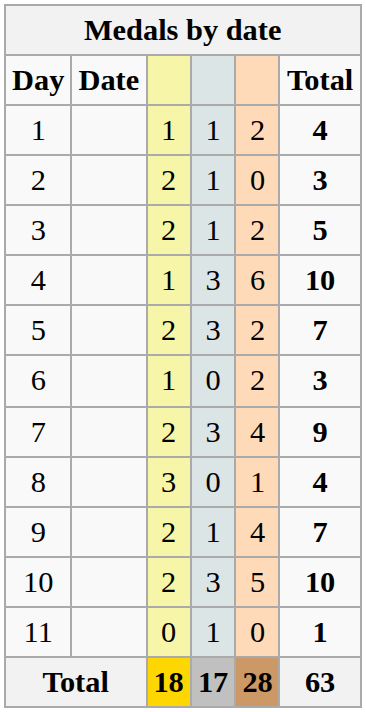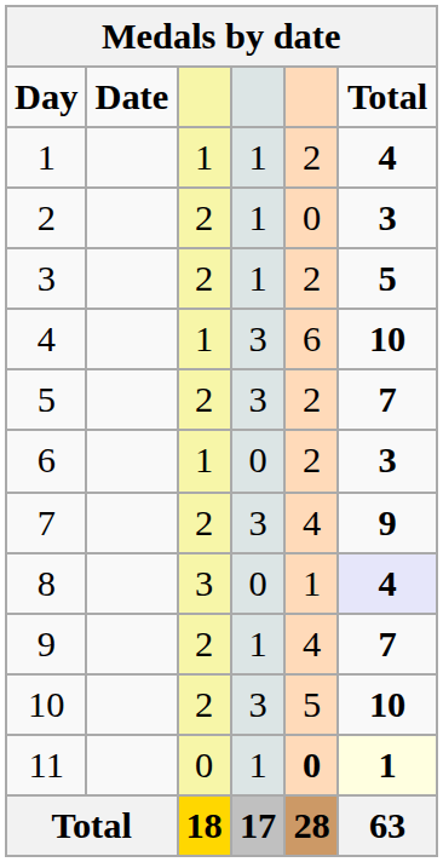8 | Total: no background -> lavender background
11 | column 5: normal -> bold
11 | Total: no background -> lightyellow background
